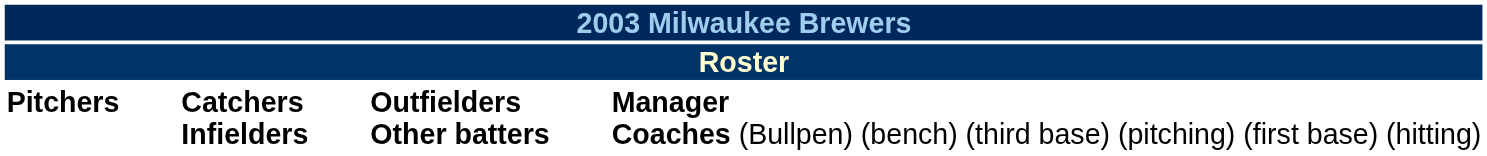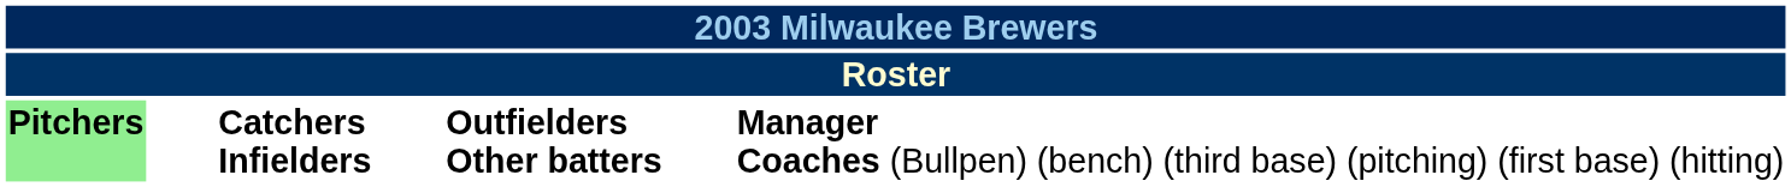Pitchers | column 1: no background -> lightgreen background
